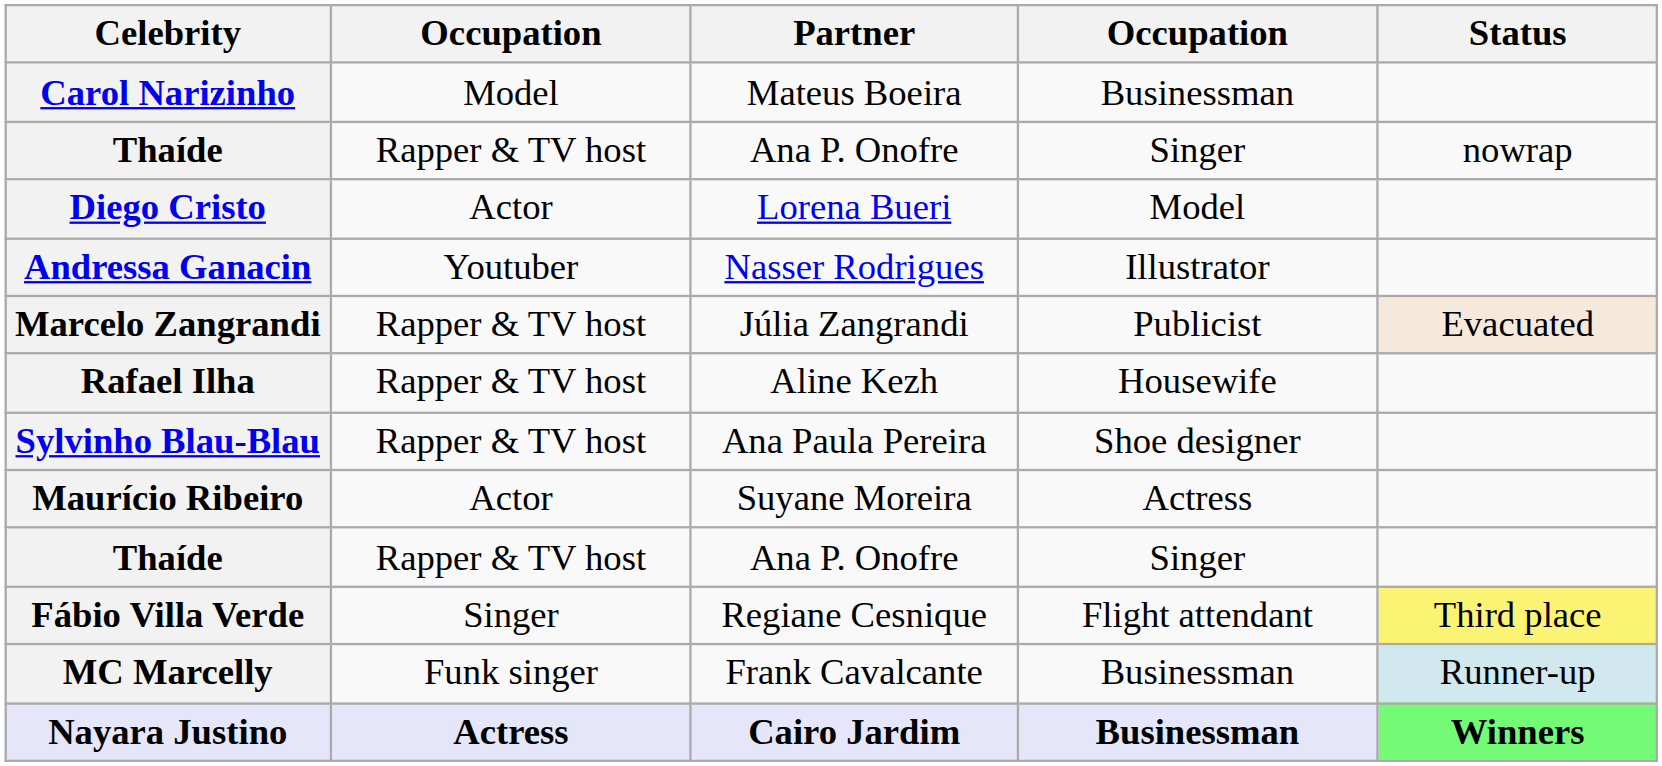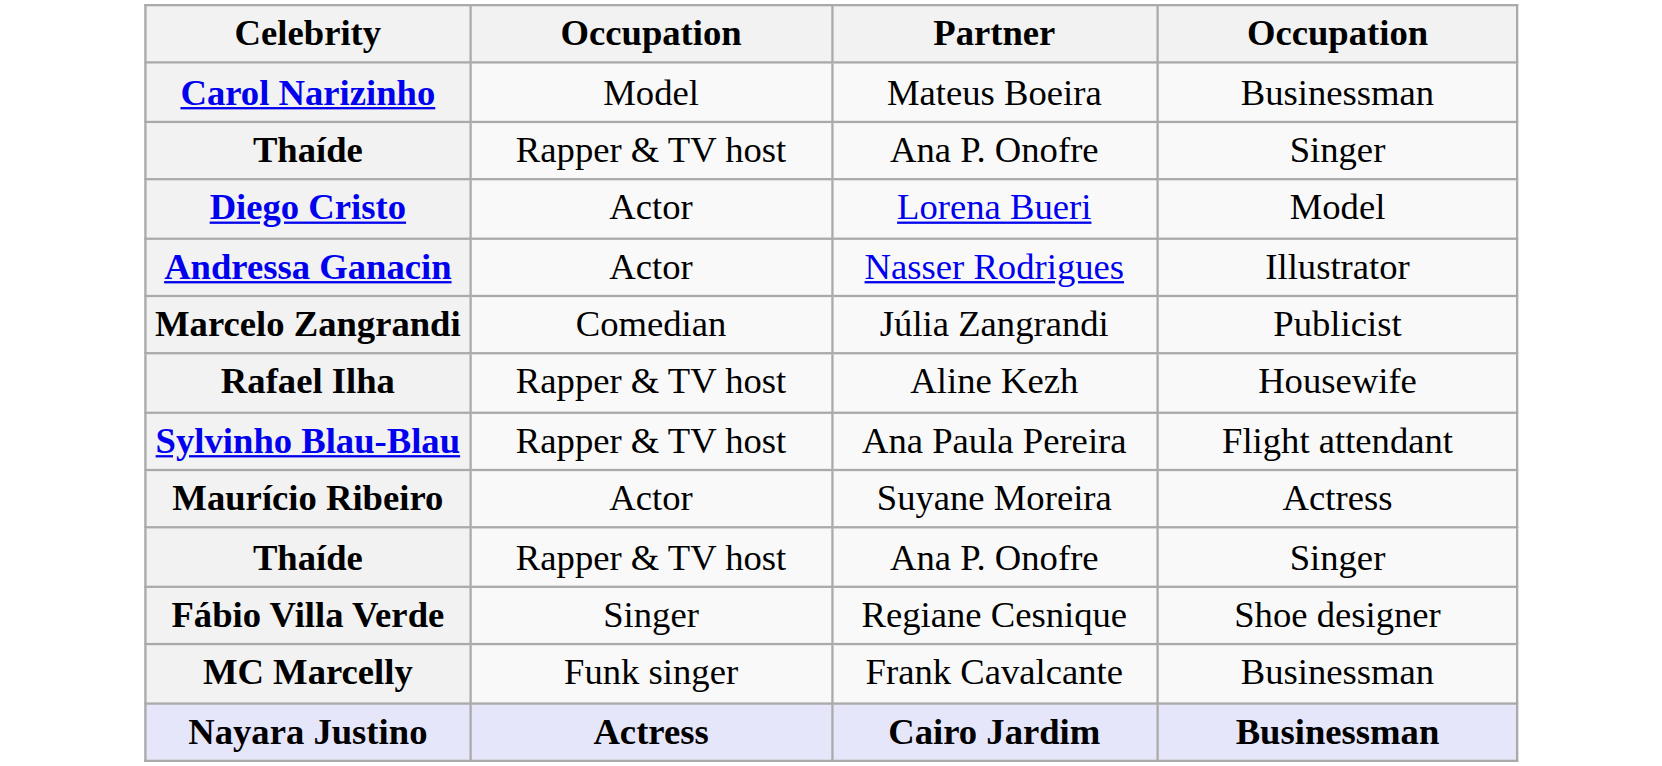- column: Status | nowrap | Evacuated | Third place | Runner-up | Winners
Andressa Ganacin | column 2: Youtuber -> Actor
Marcelo Zangrandi | column 2: Rapper & TV host -> Comedian
Sylvinho Blau-Blau | column 4: Shoe designer -> Flight attendant
Fábio Villa Verde | column 4: Flight attendant -> Shoe designer
